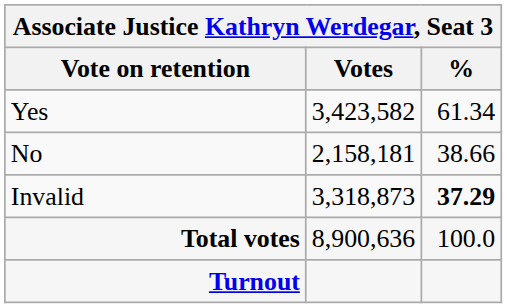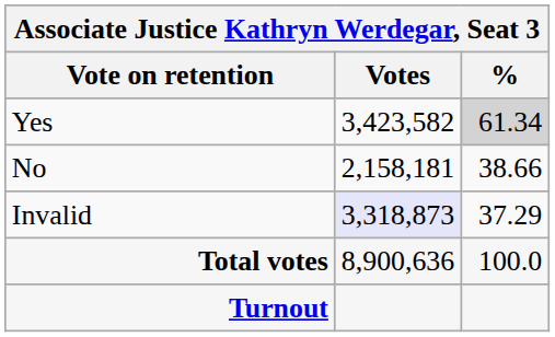Yes | %: no background -> lightgrey background
Invalid | Votes: no background -> lavender background
Invalid | %: bold -> normal
